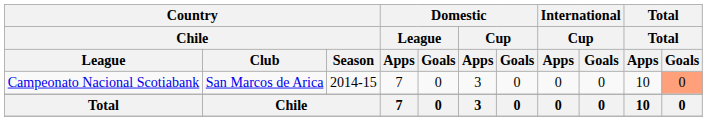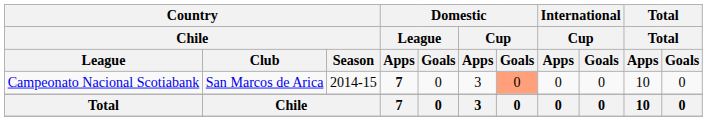Campeonato Nacional Scotiabank | Domestic / League / Apps: normal -> bold
Campeonato Nacional Scotiabank | Domestic / Cup / Goals: no background -> lightsalmon background
Campeonato Nacional Scotiabank | Total / Goals: lightsalmon background -> no background
